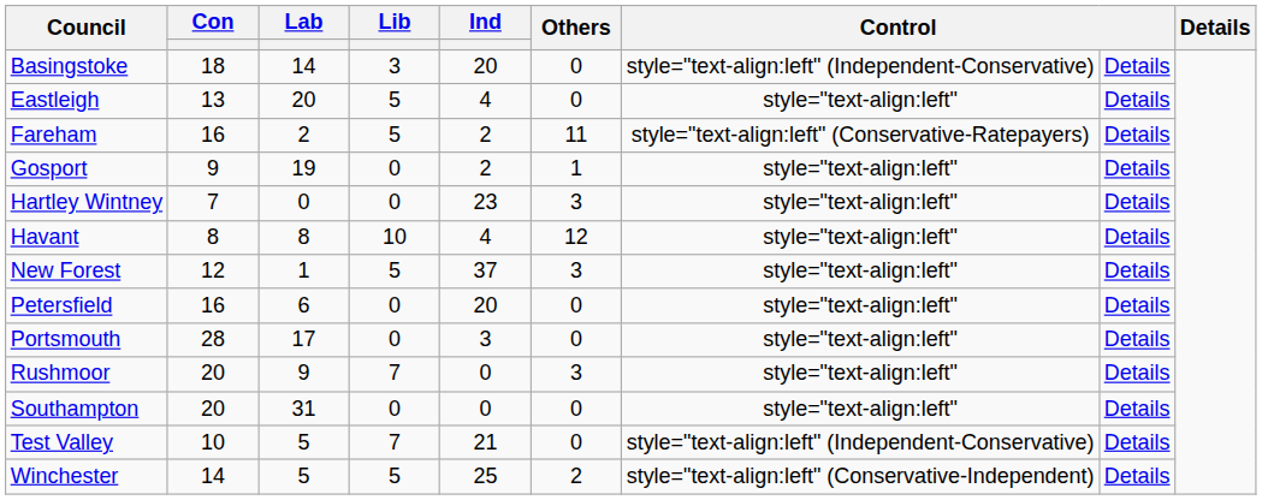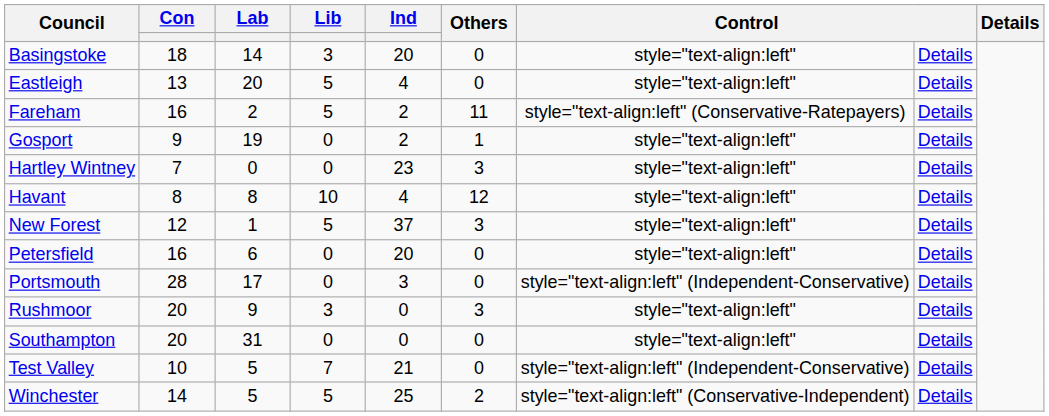Basingstoke | column 7: style="text-align:left" (Independent-Conservative) -> style="text-align:left"
Portsmouth | column 7: style="text-align:left" -> style="text-align:left" (Independent-Conservative)
Rushmoor | Lib: 7 -> 3
